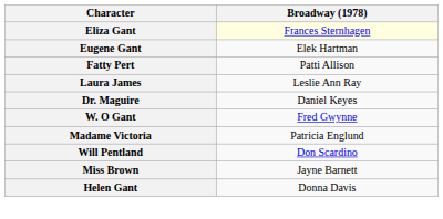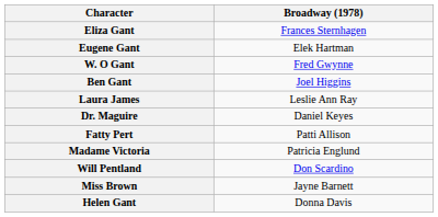Eliza Gant | Broadway (1978): lightyellow background -> no background
rows swapped: W. O Gant <-> Fatty Pert
+ row: Ben Gant | Joel Higgins
